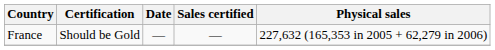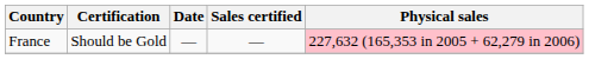France | Physical sales: no background -> pink background
